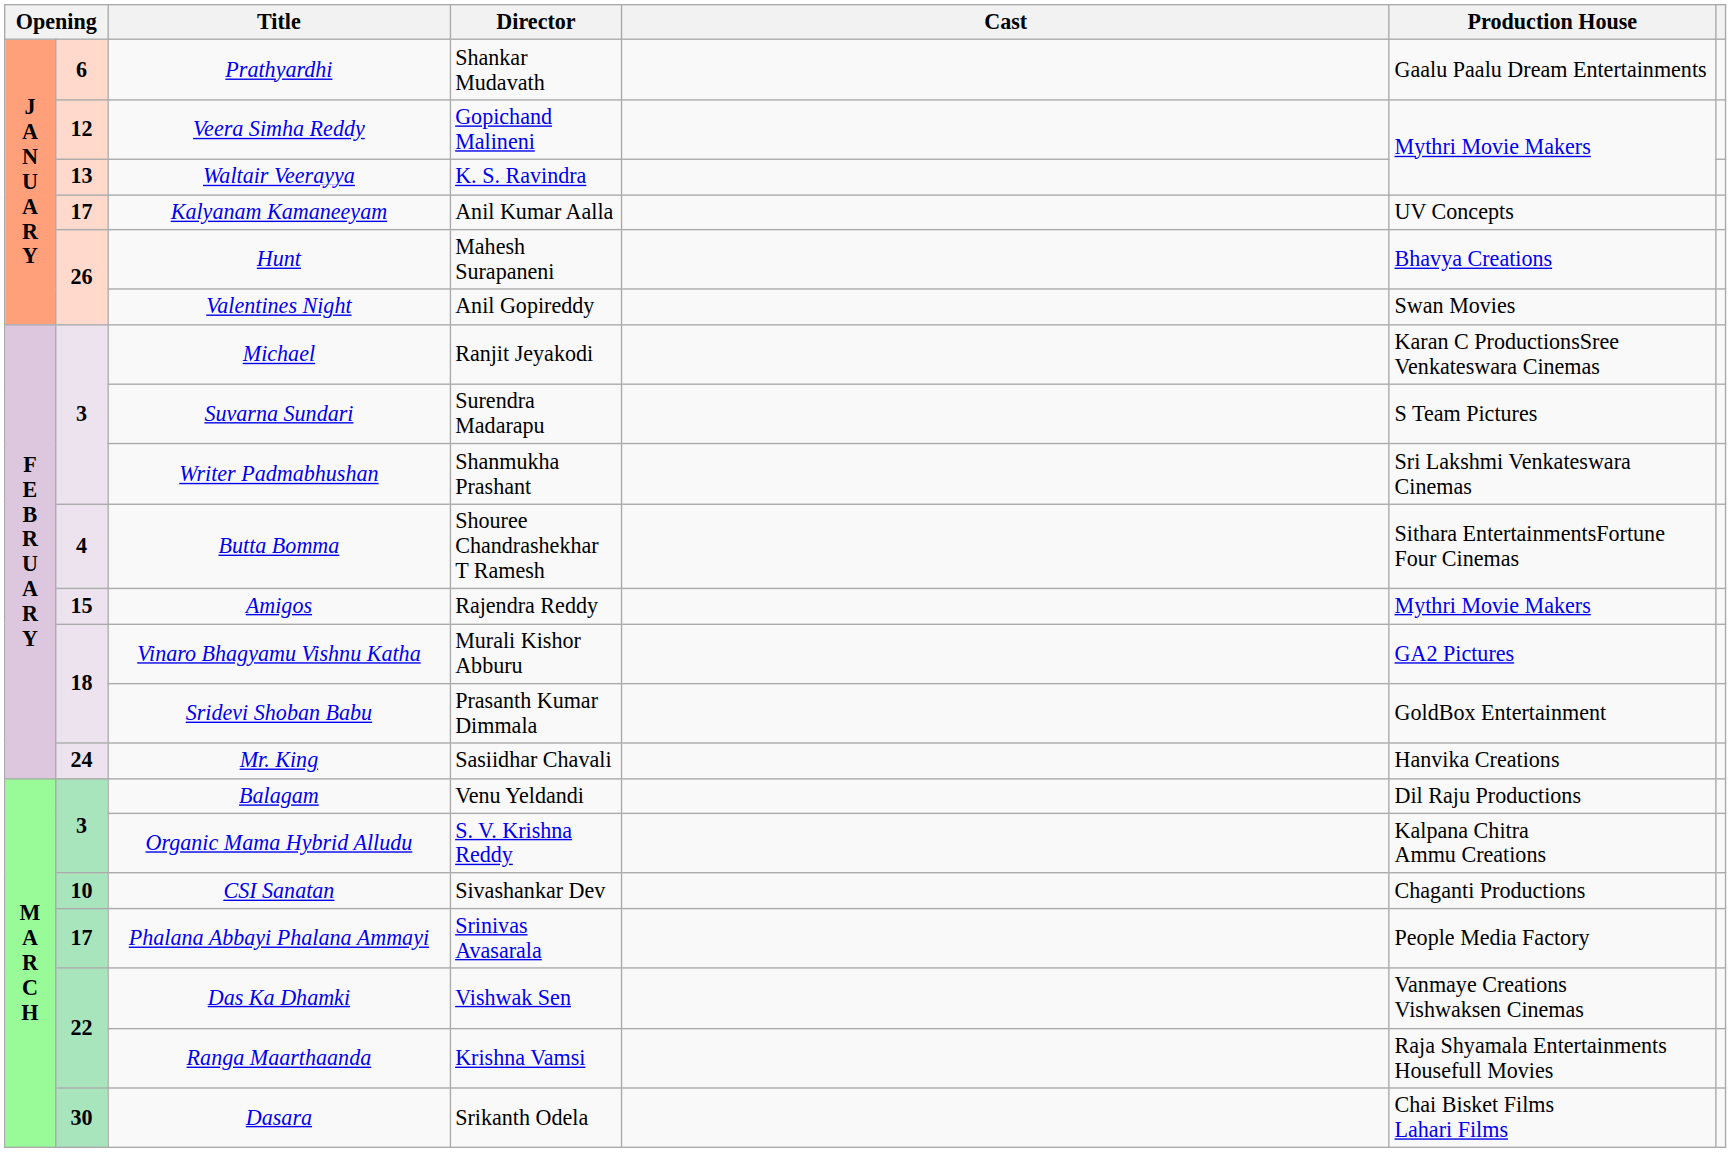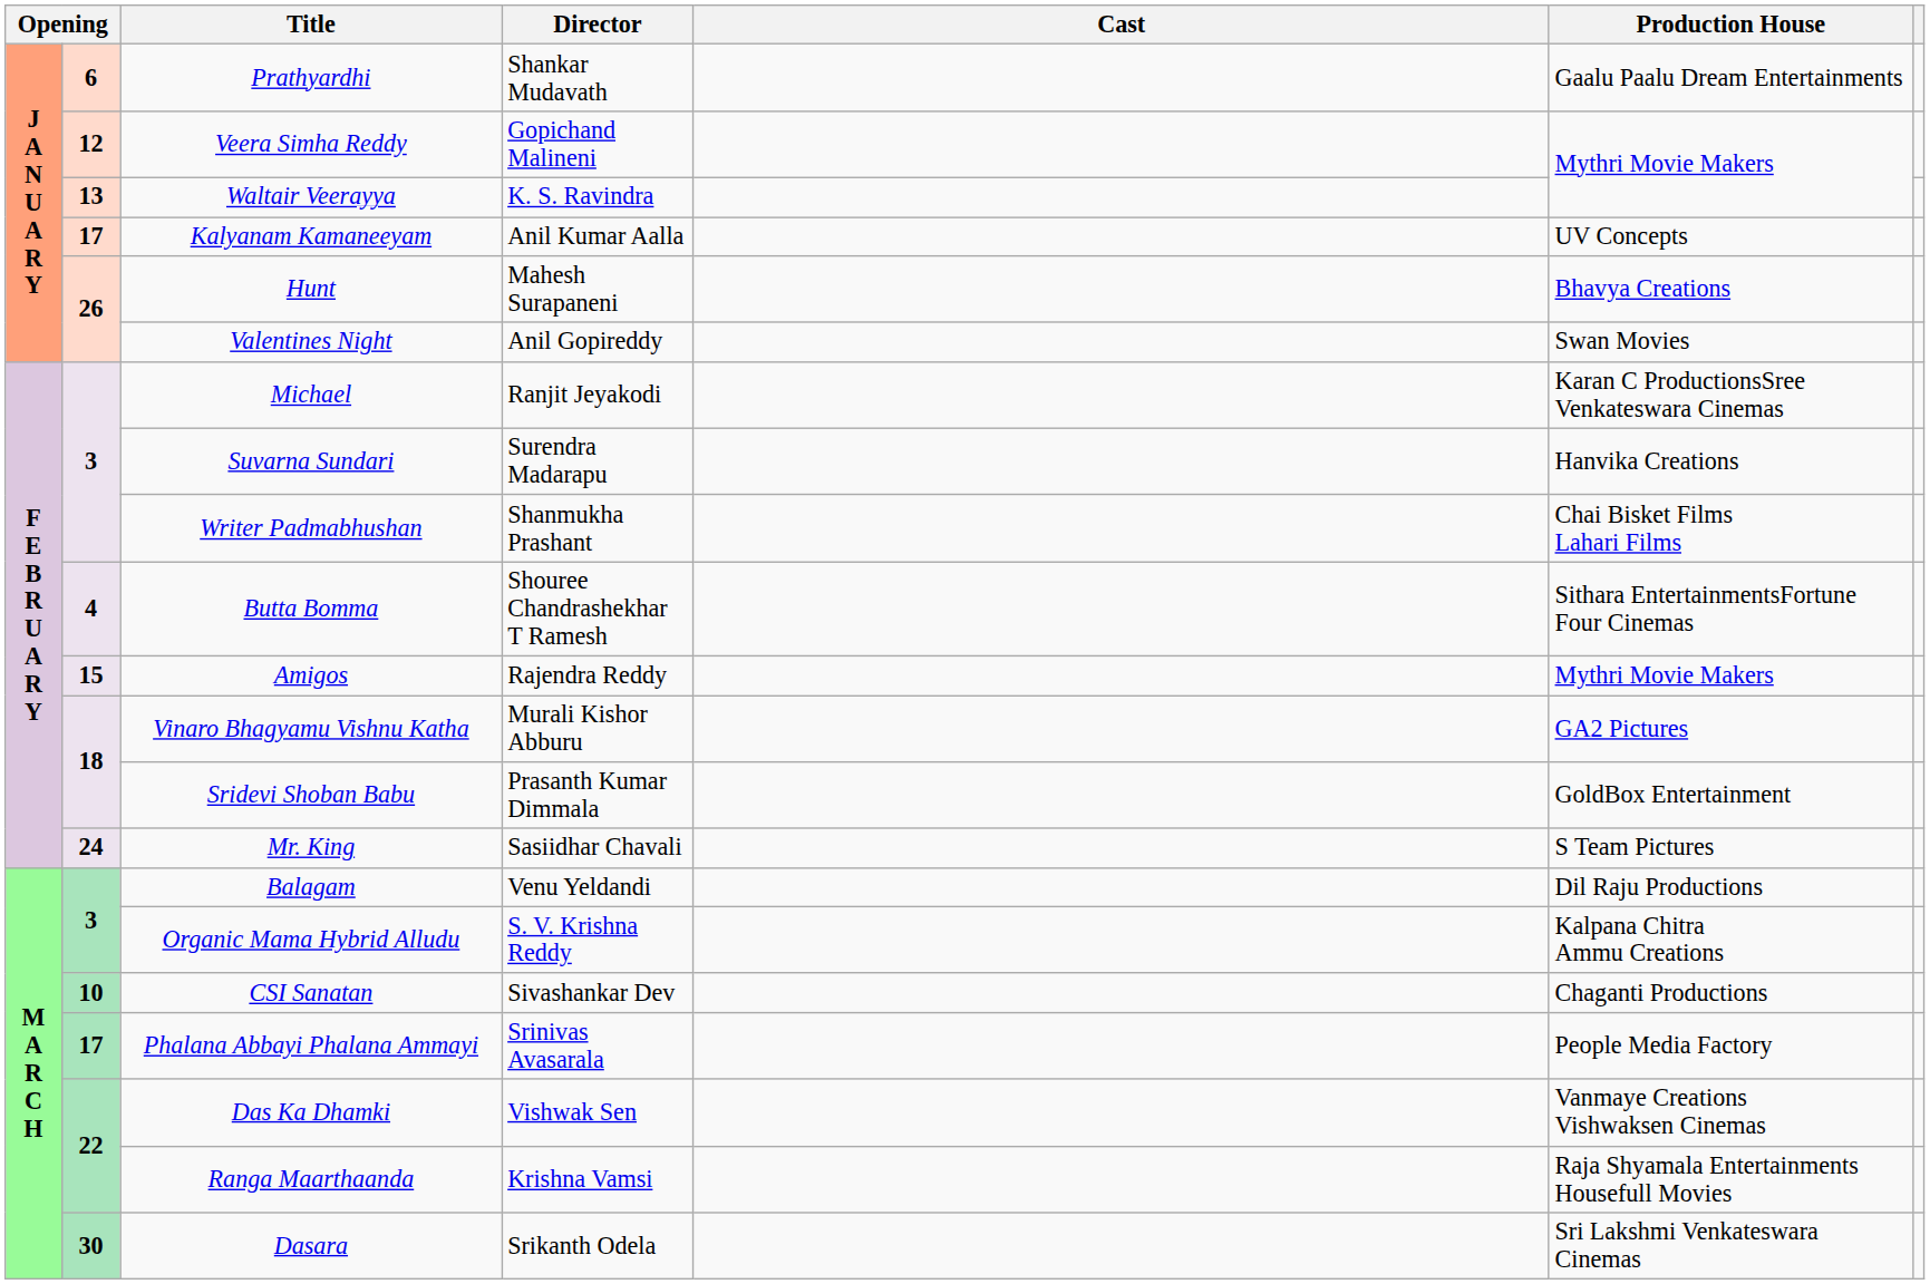Suvarna Sundari | Production House: S Team Pictures -> Hanvika Creations
Writer Padmabhushan | Production House: Sri Lakshmi Venkateswara Cinemas -> Chai Bisket Films Lahari Films
Mr. King | Production House: Hanvika Creations -> S Team Pictures
Dasara | Production House: Chai Bisket Films Lahari Films -> Sri Lakshmi Venkateswara Cinemas
